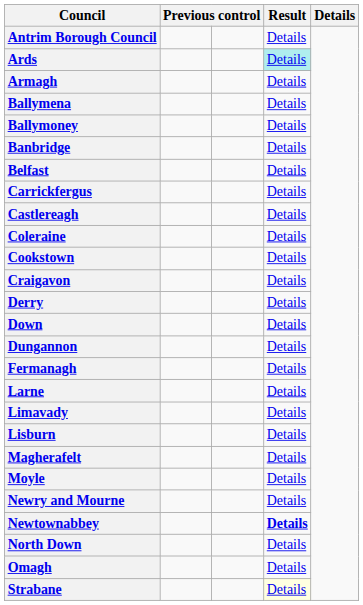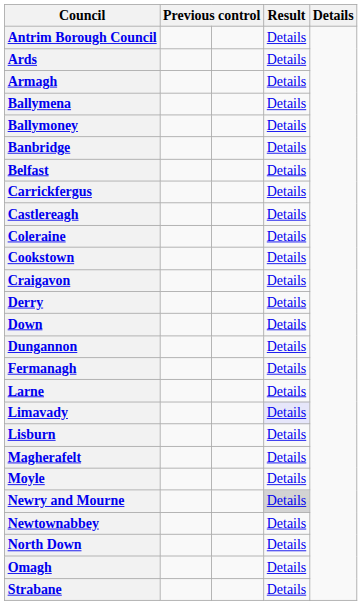Ards | column 4: paleturquoise background -> no background
Limavady | column 4: no background -> lavender background
Newry and Mourne | column 4: no background -> lightgrey background
Newtownabbey | column 4: bold -> normal
Strabane | column 4: lightyellow background -> no background
